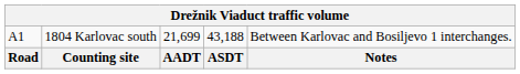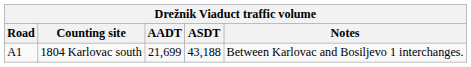rows swapped: Road <-> A1
